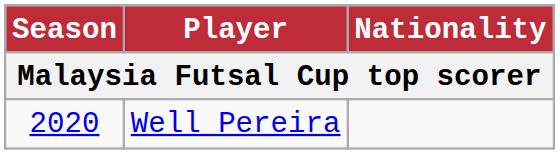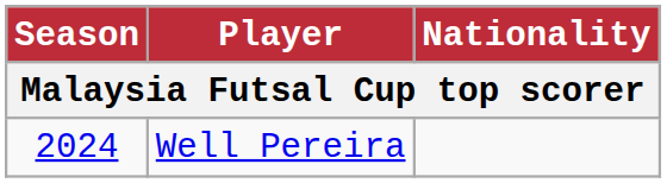Well Pereira | Season: 2020 -> 2024
